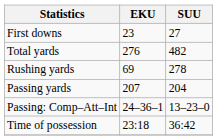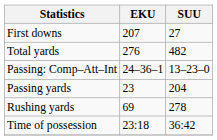First downs | EKU: 23 -> 207
rows swapped: Rushing yards <-> Passing: Comp–Att–Int
Passing yards | EKU: 207 -> 23
